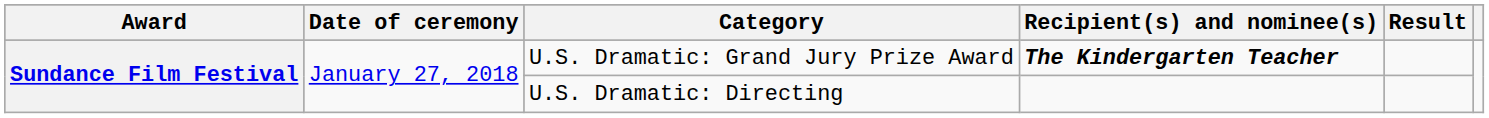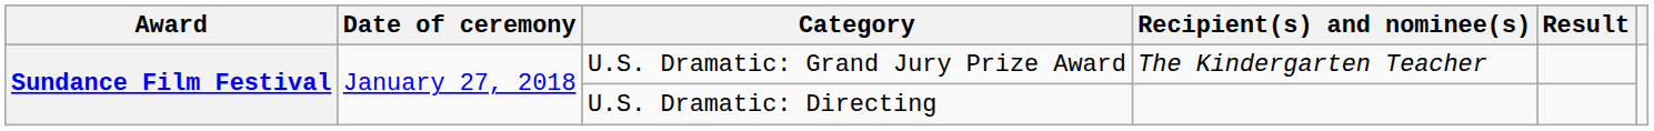U.S. Dramatic: Grand Jury Prize Award | Recipient(s) and nominee(s): bold -> normal
